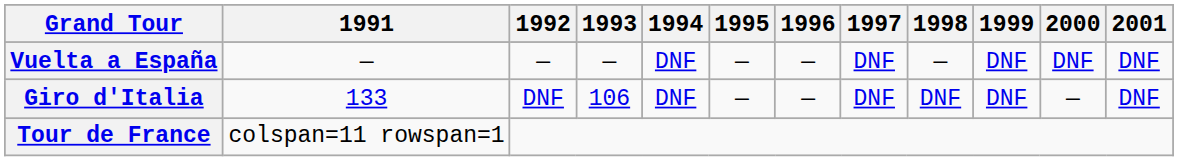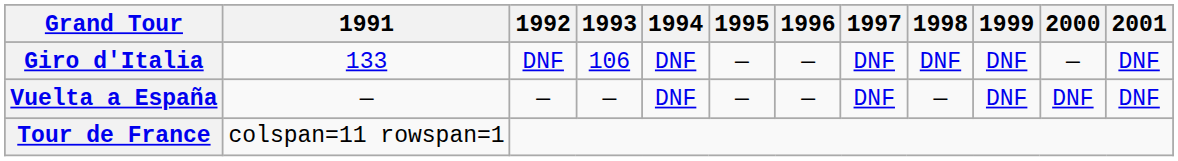rows swapped: Vuelta a España <-> Giro d'Italia
